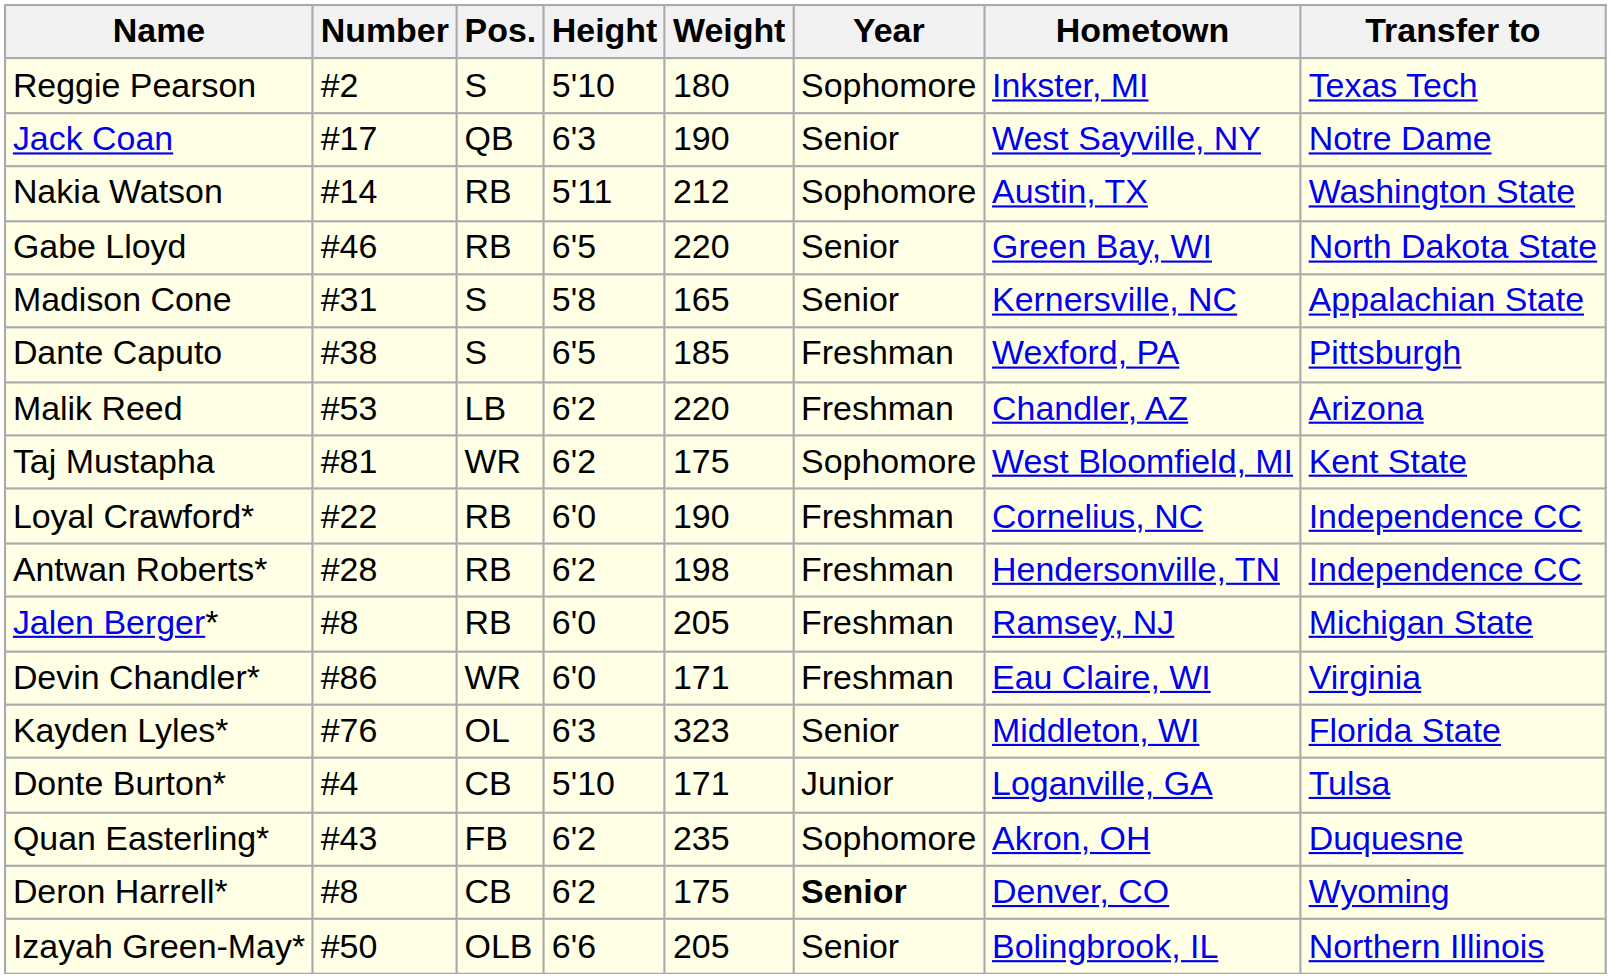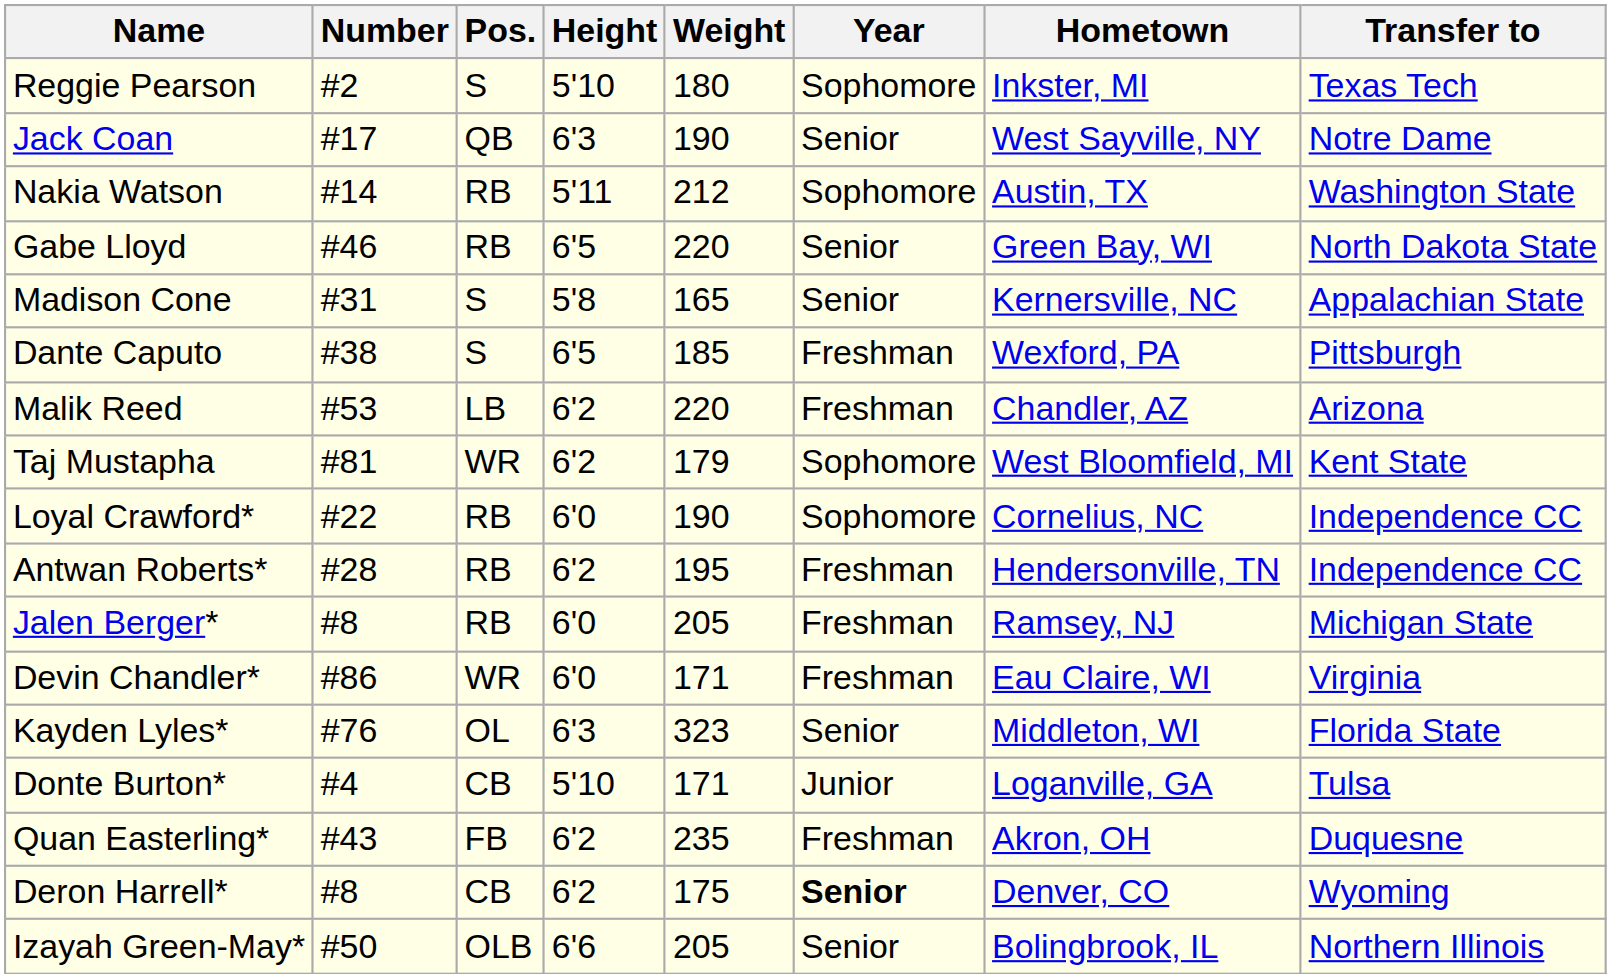Taj Mustapha | Weight: 175 -> 179
Loyal Crawford* | Year: Freshman -> Sophomore
Antwan Roberts* | Weight: 198 -> 195
Quan Easterling* | Year: Sophomore -> Freshman
